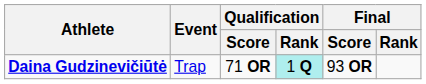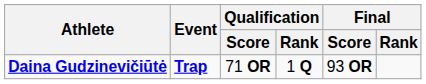Daina Gudzinevičiūtė | Event: normal -> bold
Daina Gudzinevičiūtė | Qualification / Rank: paleturquoise background -> no background
